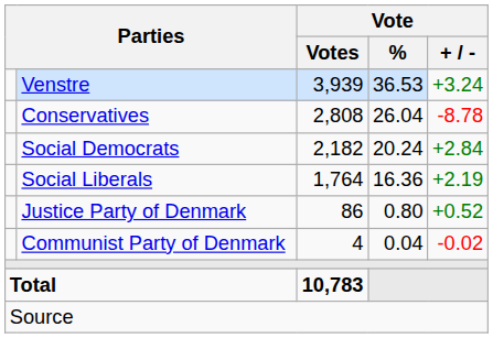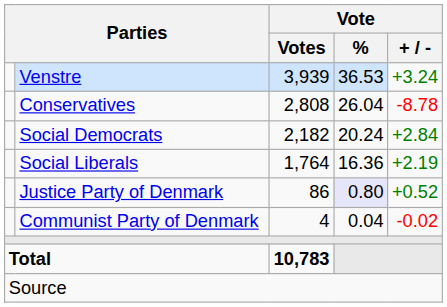Justice Party of Denmark | Vote / %: no background -> lavender background
